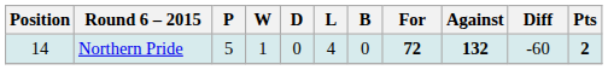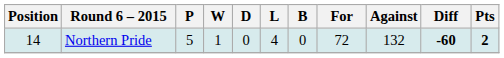Northern Pride | For: bold -> normal
Northern Pride | Against: bold -> normal
Northern Pride | Diff: normal -> bold
